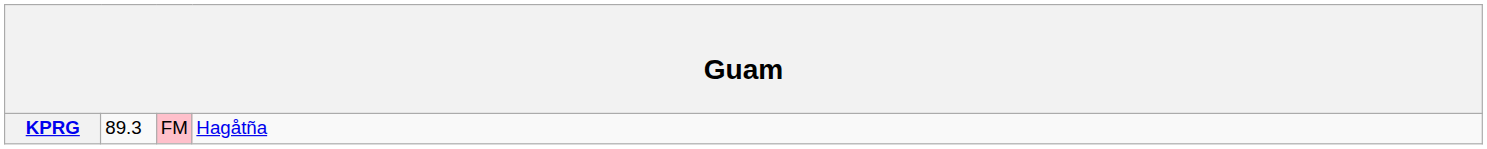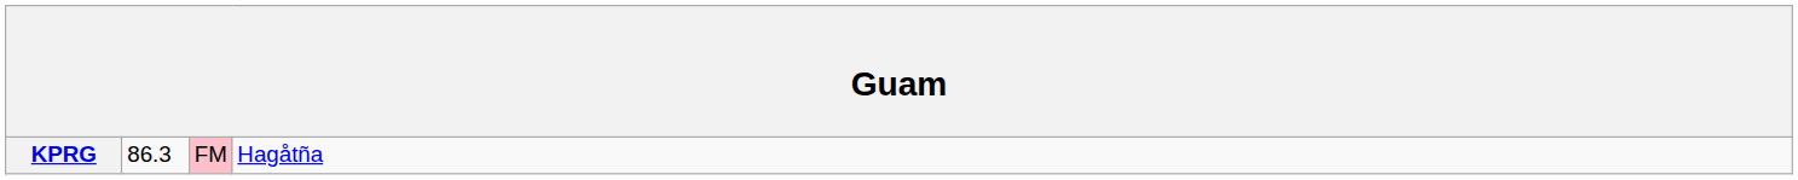KPRG | column 2: 89.3 -> 86.3
